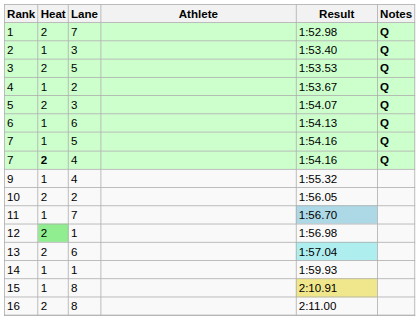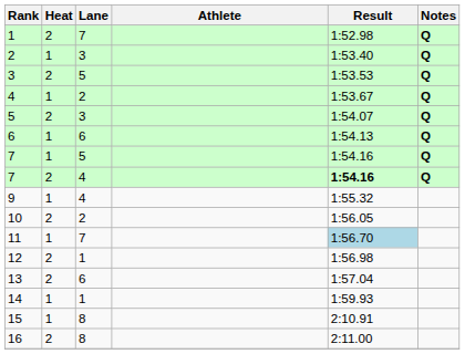7 / 4 | Heat: bold -> normal
7 / 4 | Result: normal -> bold
12 | Heat: lightgreen background -> no background
13 | Result: paleturquoise background -> no background
15 | Result: khaki background -> no background
